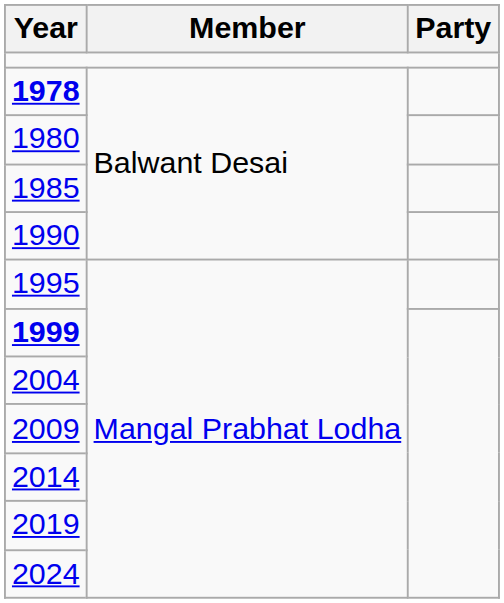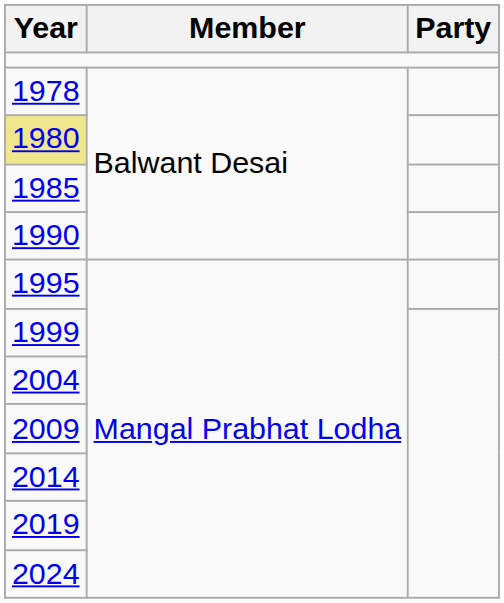1978 | Year: bold -> normal
1980 | Year: no background -> khaki background
1999 | Year: bold -> normal
